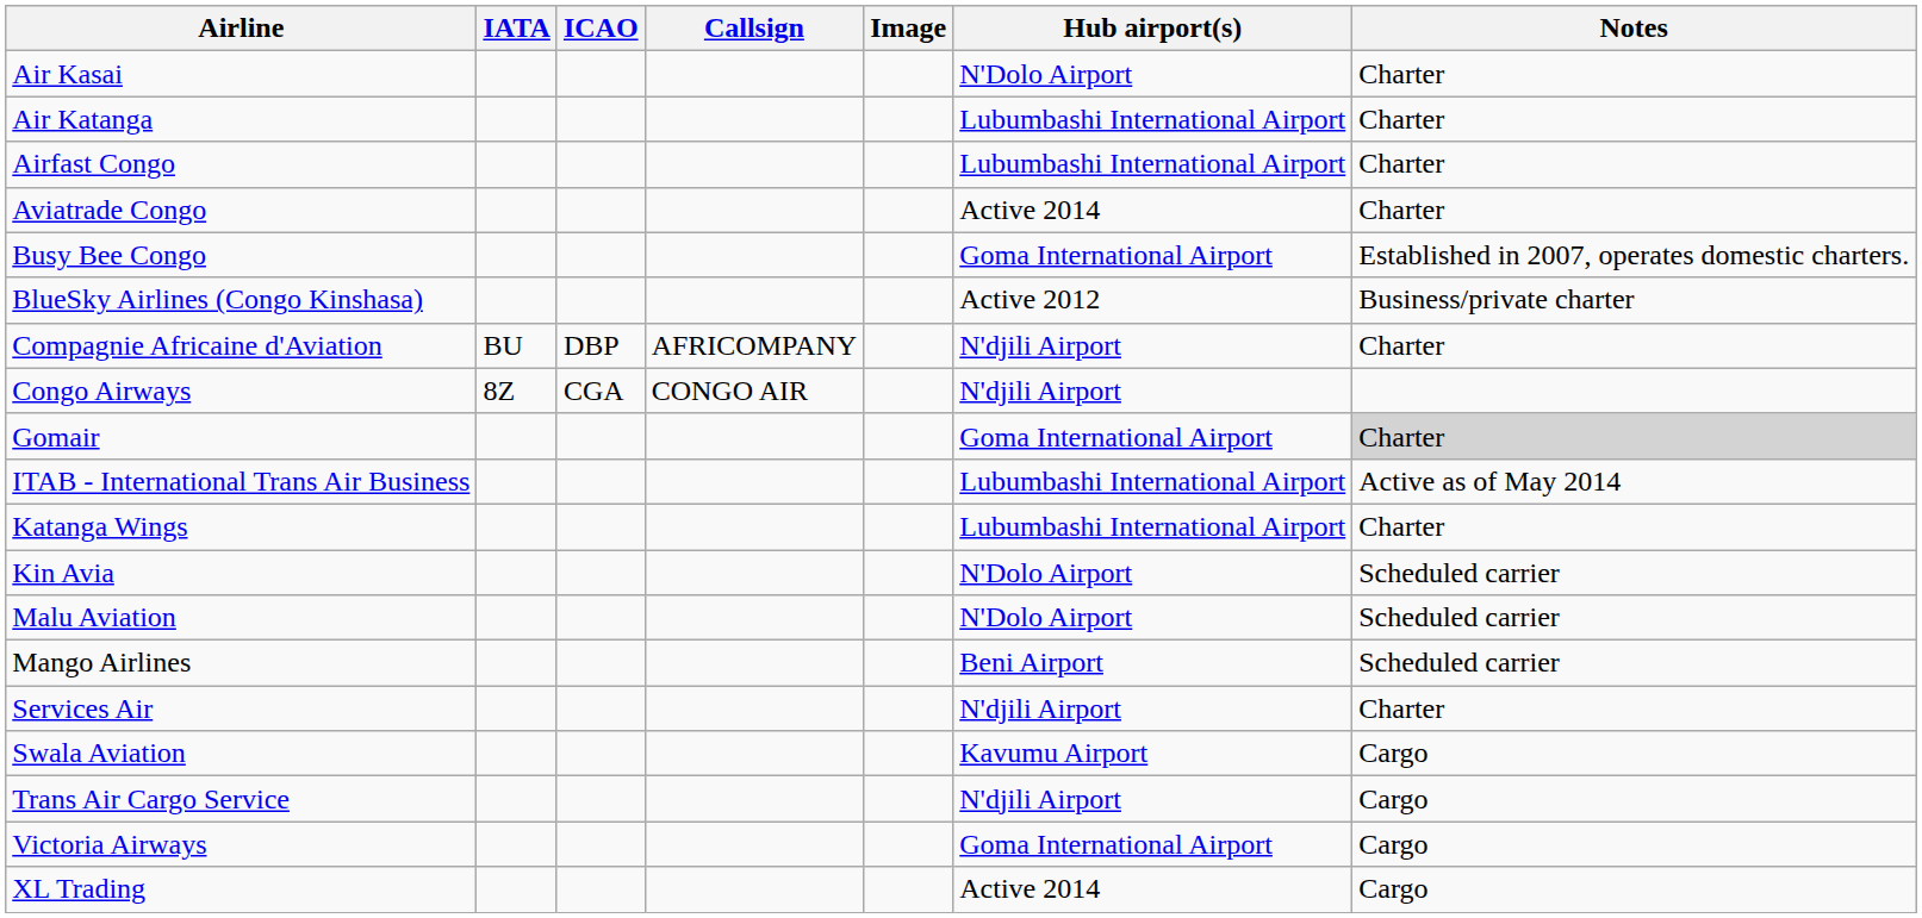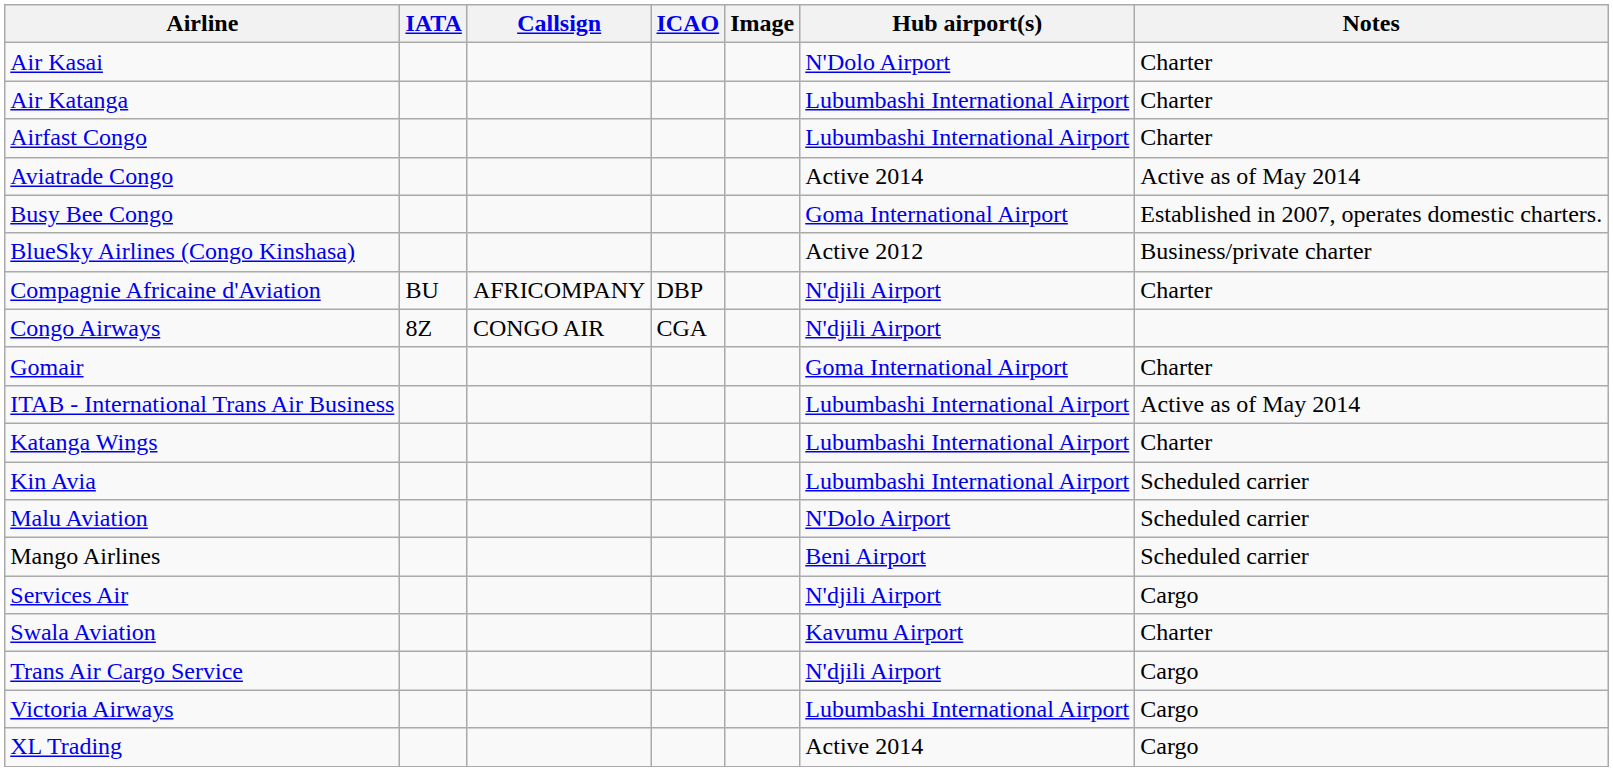columns swapped: ICAO <-> Callsign
Aviatrade Congo | Notes: Charter -> Active as of May 2014
Gomair | Notes: lightgrey background -> no background
Kin Avia | Hub airport(s): N'Dolo Airport -> Lubumbashi International Airport
Services Air | Notes: Charter -> Cargo
Swala Aviation | Notes: Cargo -> Charter
Victoria Airways | Hub airport(s): Goma International Airport -> Lubumbashi International Airport
